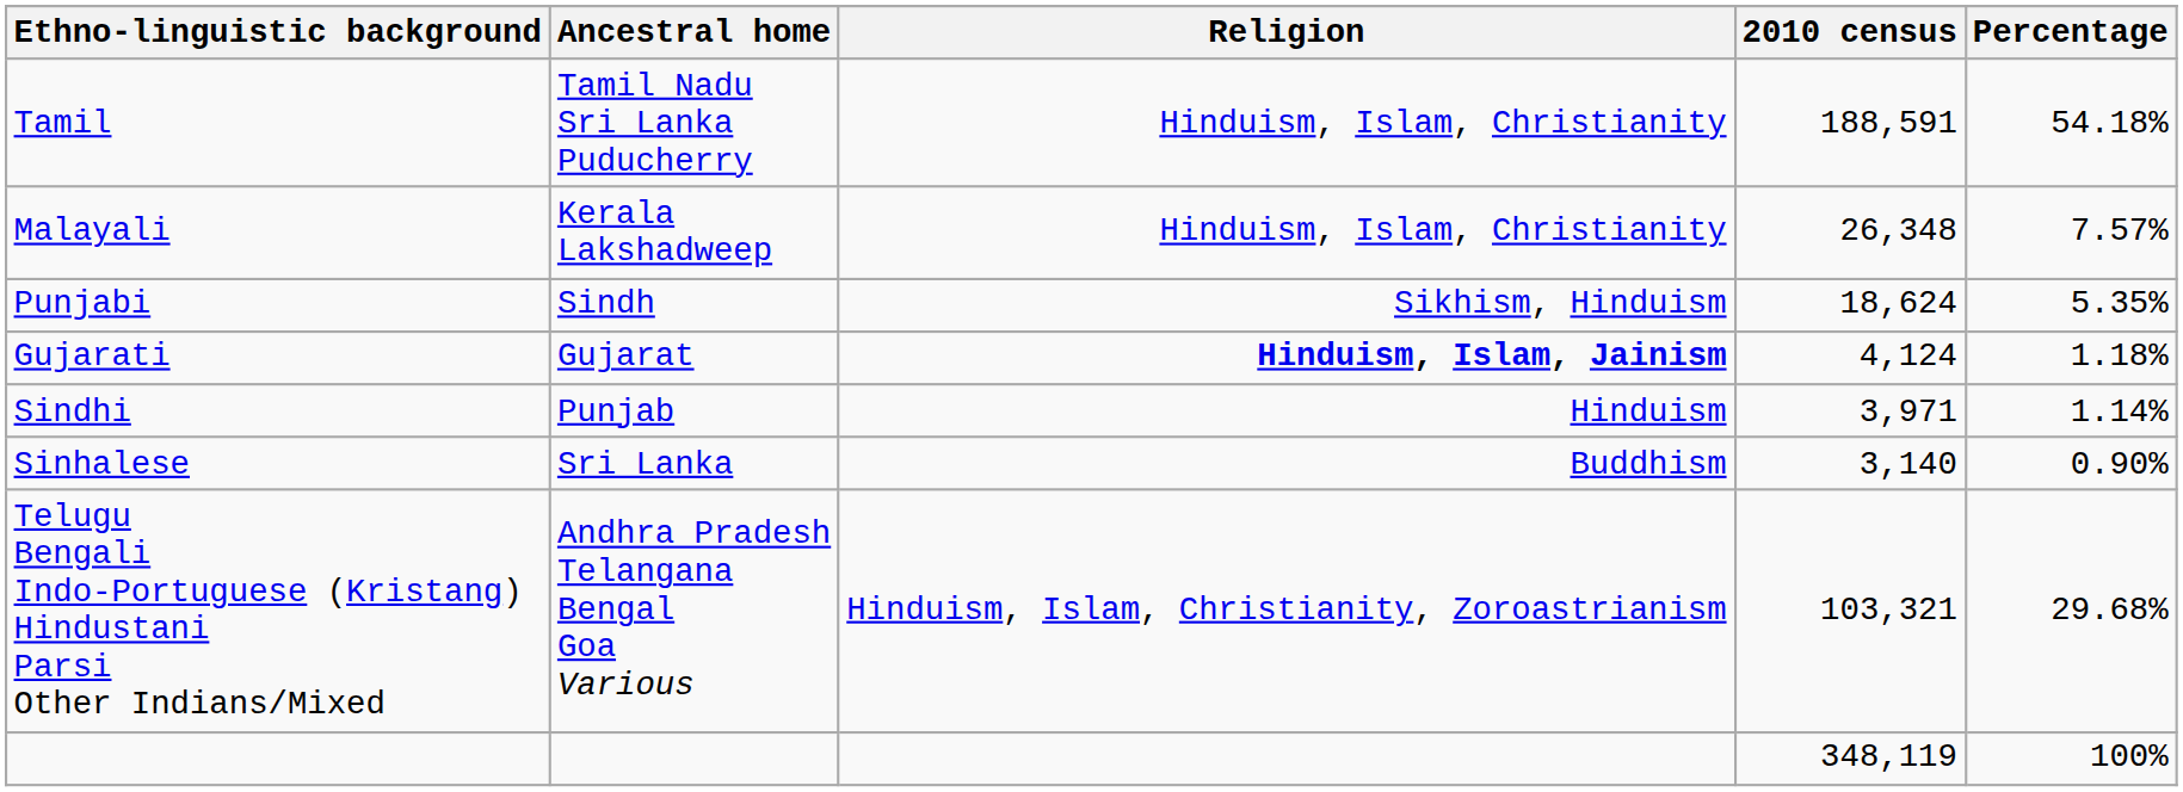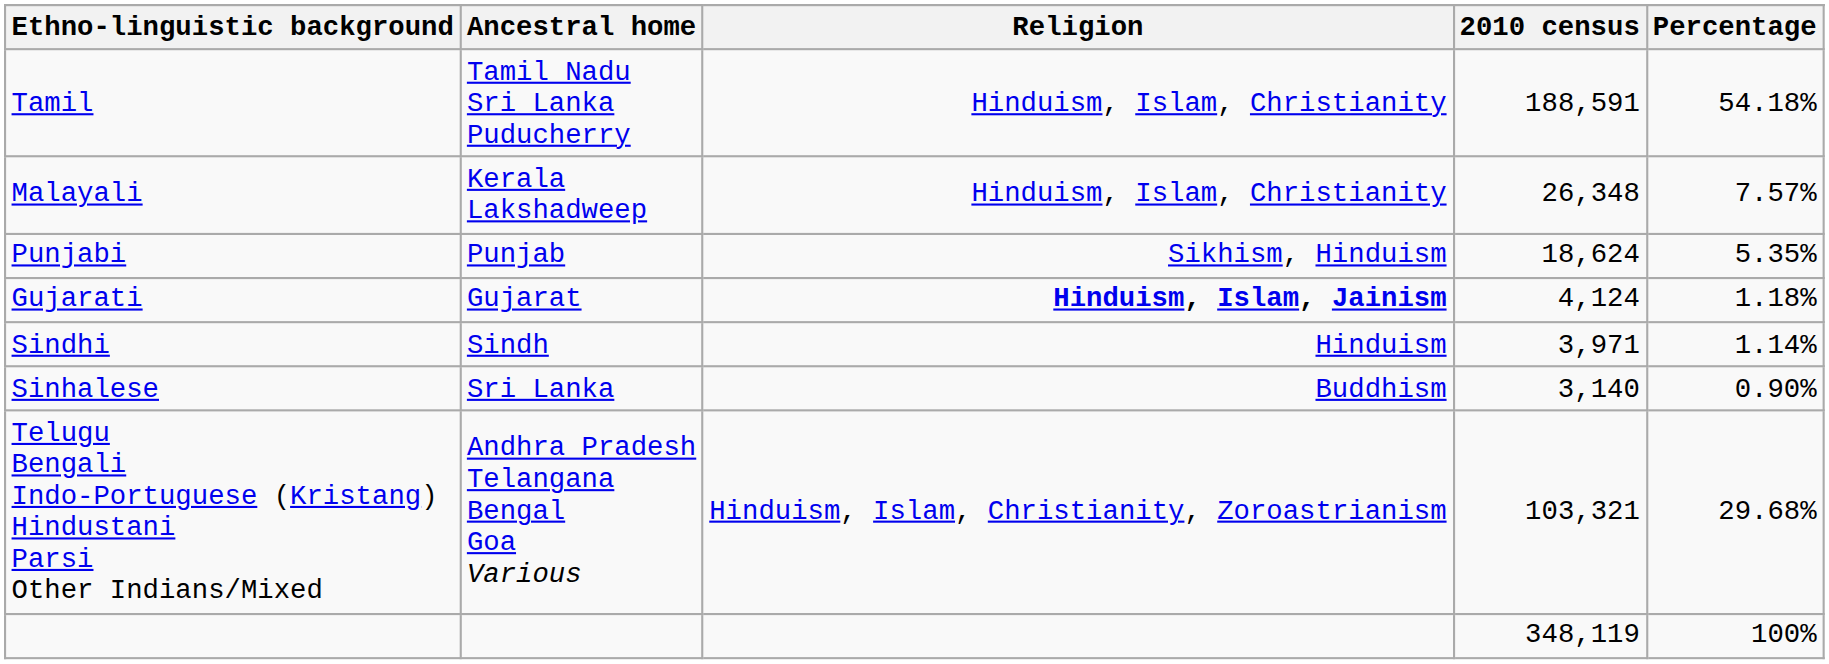Punjabi | Ancestral home: Sindh -> Punjab
Sindhi | Ancestral home: Punjab -> Sindh
